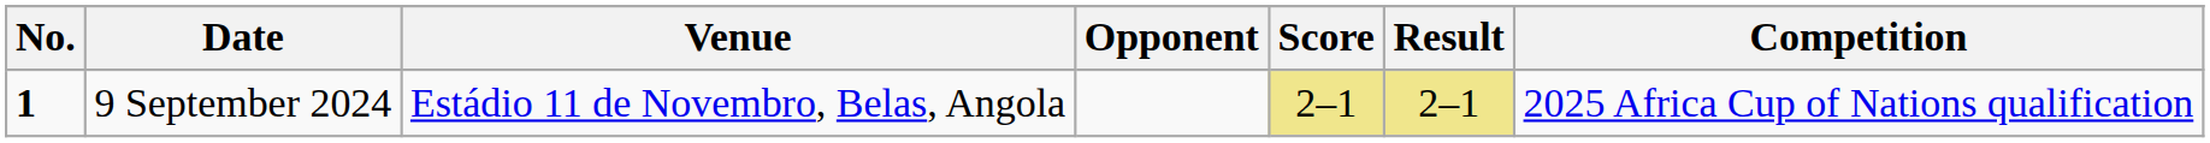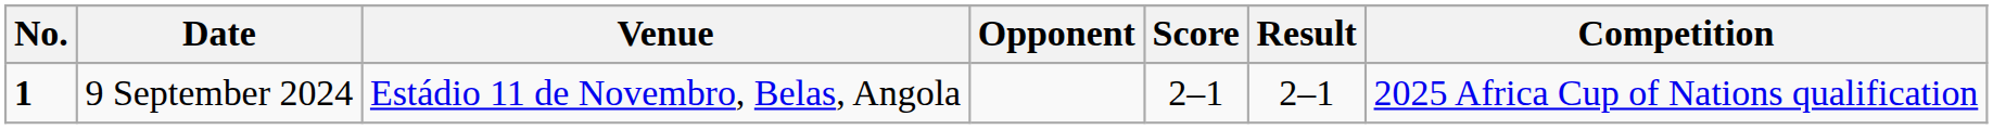9 September 2024 | Score: khaki background -> no background
9 September 2024 | Result: khaki background -> no background
